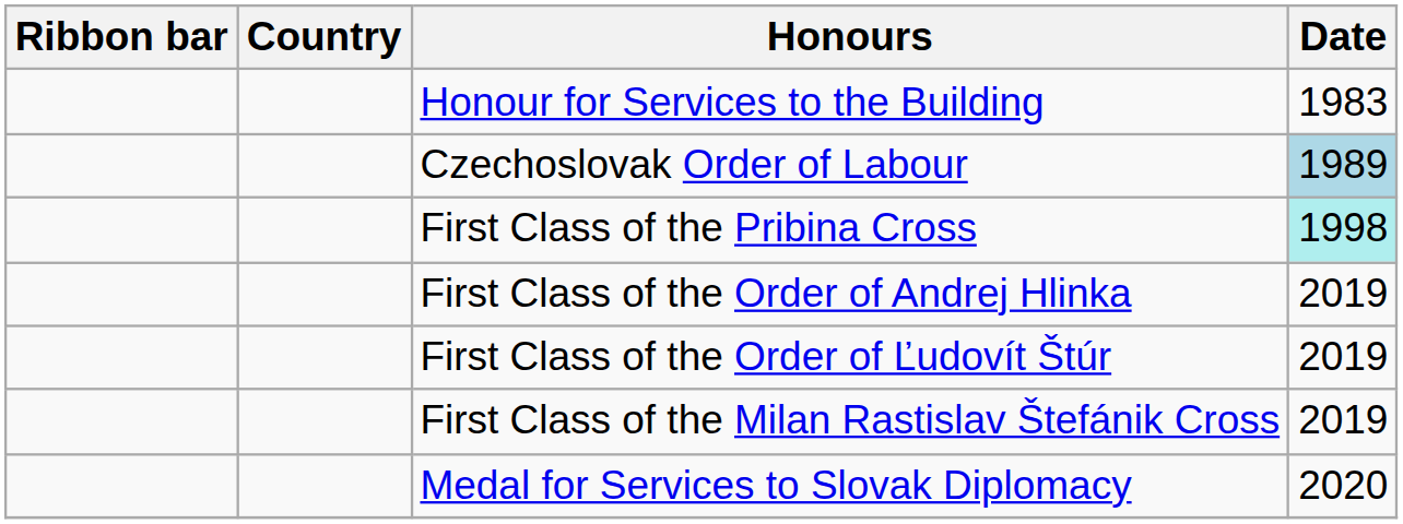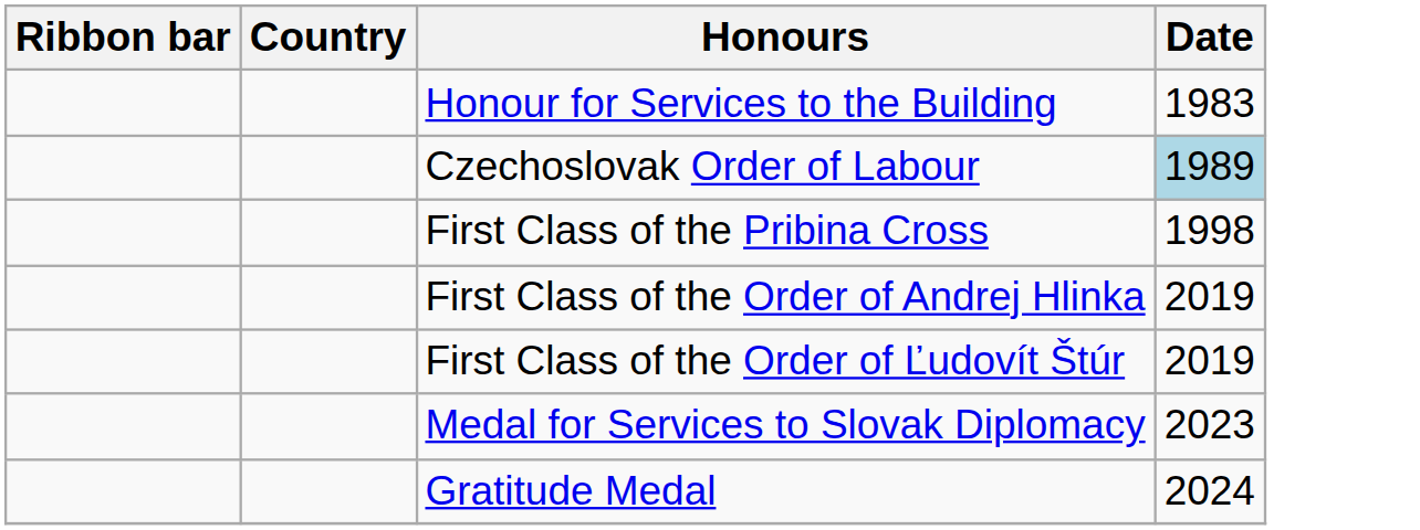First Class of the Pribina Cross | Date: paleturquoise background -> no background
- row: First Class of the Milan Rastislav Štefánik Cross | 2019
Medal for Services to Slovak Diplomacy | Date: 2020 -> 2023
+ row: Gratitude Medal | 2024
